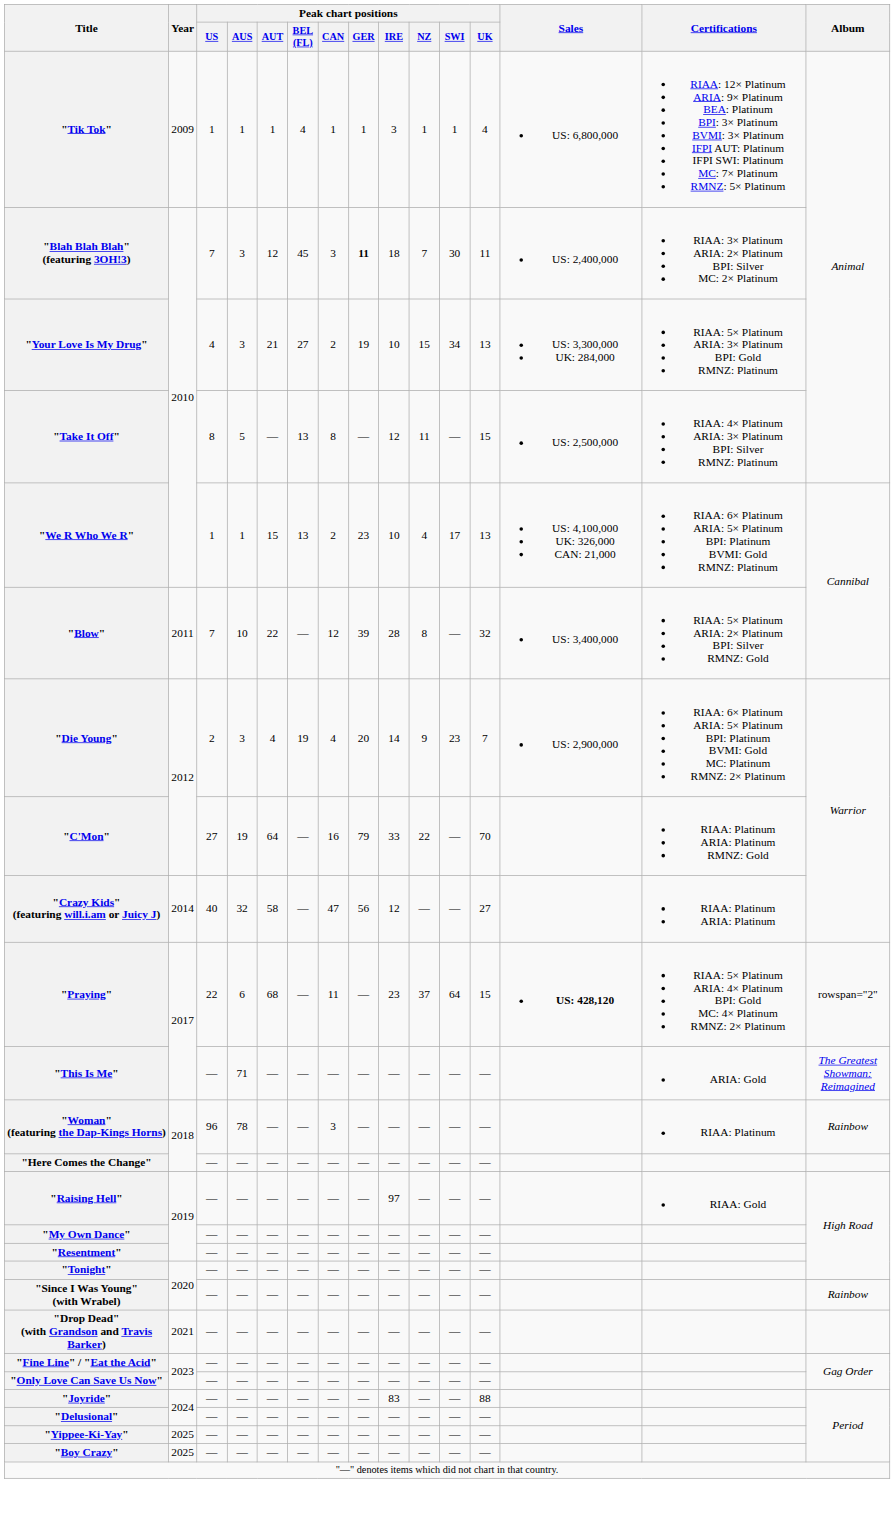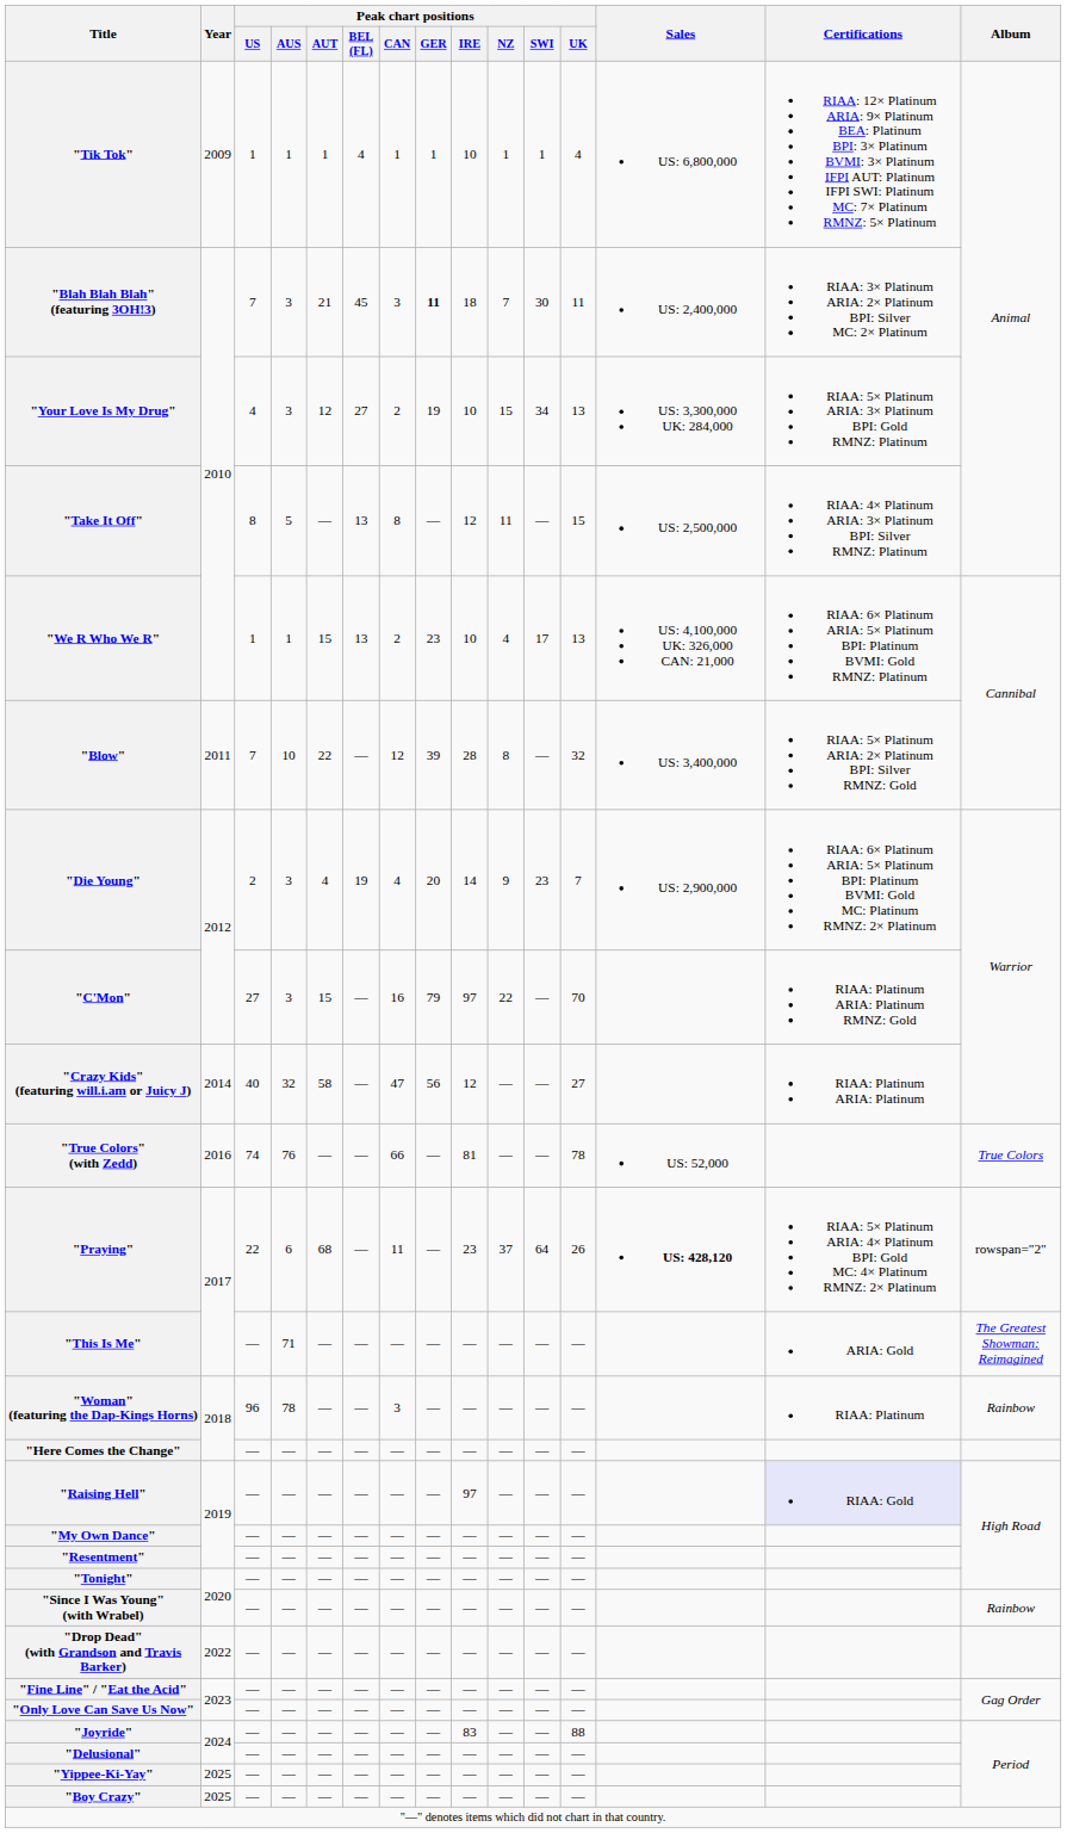"Tik Tok" | Peak chart positions / IRE: 3 -> 10
"Blah Blah Blah" (featuring 3OH!3) | Peak chart positions / AUT: 12 -> 21
"Your Love Is My Drug" | Peak chart positions / AUT: 21 -> 12
"C'Mon" | Peak chart positions / AUS: 19 -> 3
"C'Mon" | Peak chart positions / AUT: 64 -> 15
"C'Mon" | Peak chart positions / IRE: 33 -> 97
+ row: "True Colors" (with Zedd) | 2016 | 74 | 76 | — | — | 66 | — | 81 | — | — | 78 | US: 52,000 | True Colors
"Praying" | Peak chart positions / UK: 15 -> 26
"Raising Hell" | Certifications: no background -> lavender background
"Drop Dead" (with Grandson and Travis Barker) | Year: 2021 -> 2022
